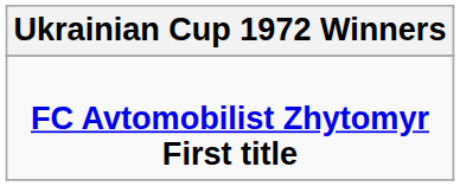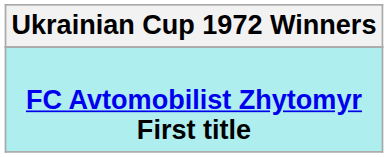row 2 | column 1: no background -> paleturquoise background
